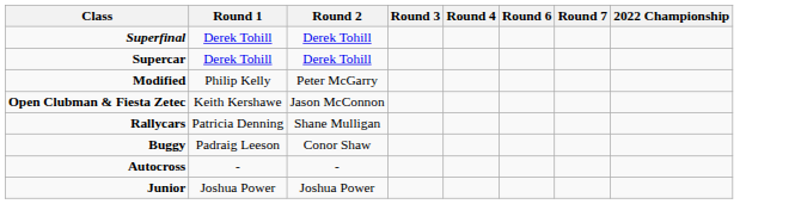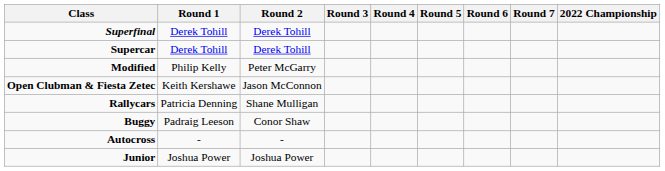+ column: Round 5
